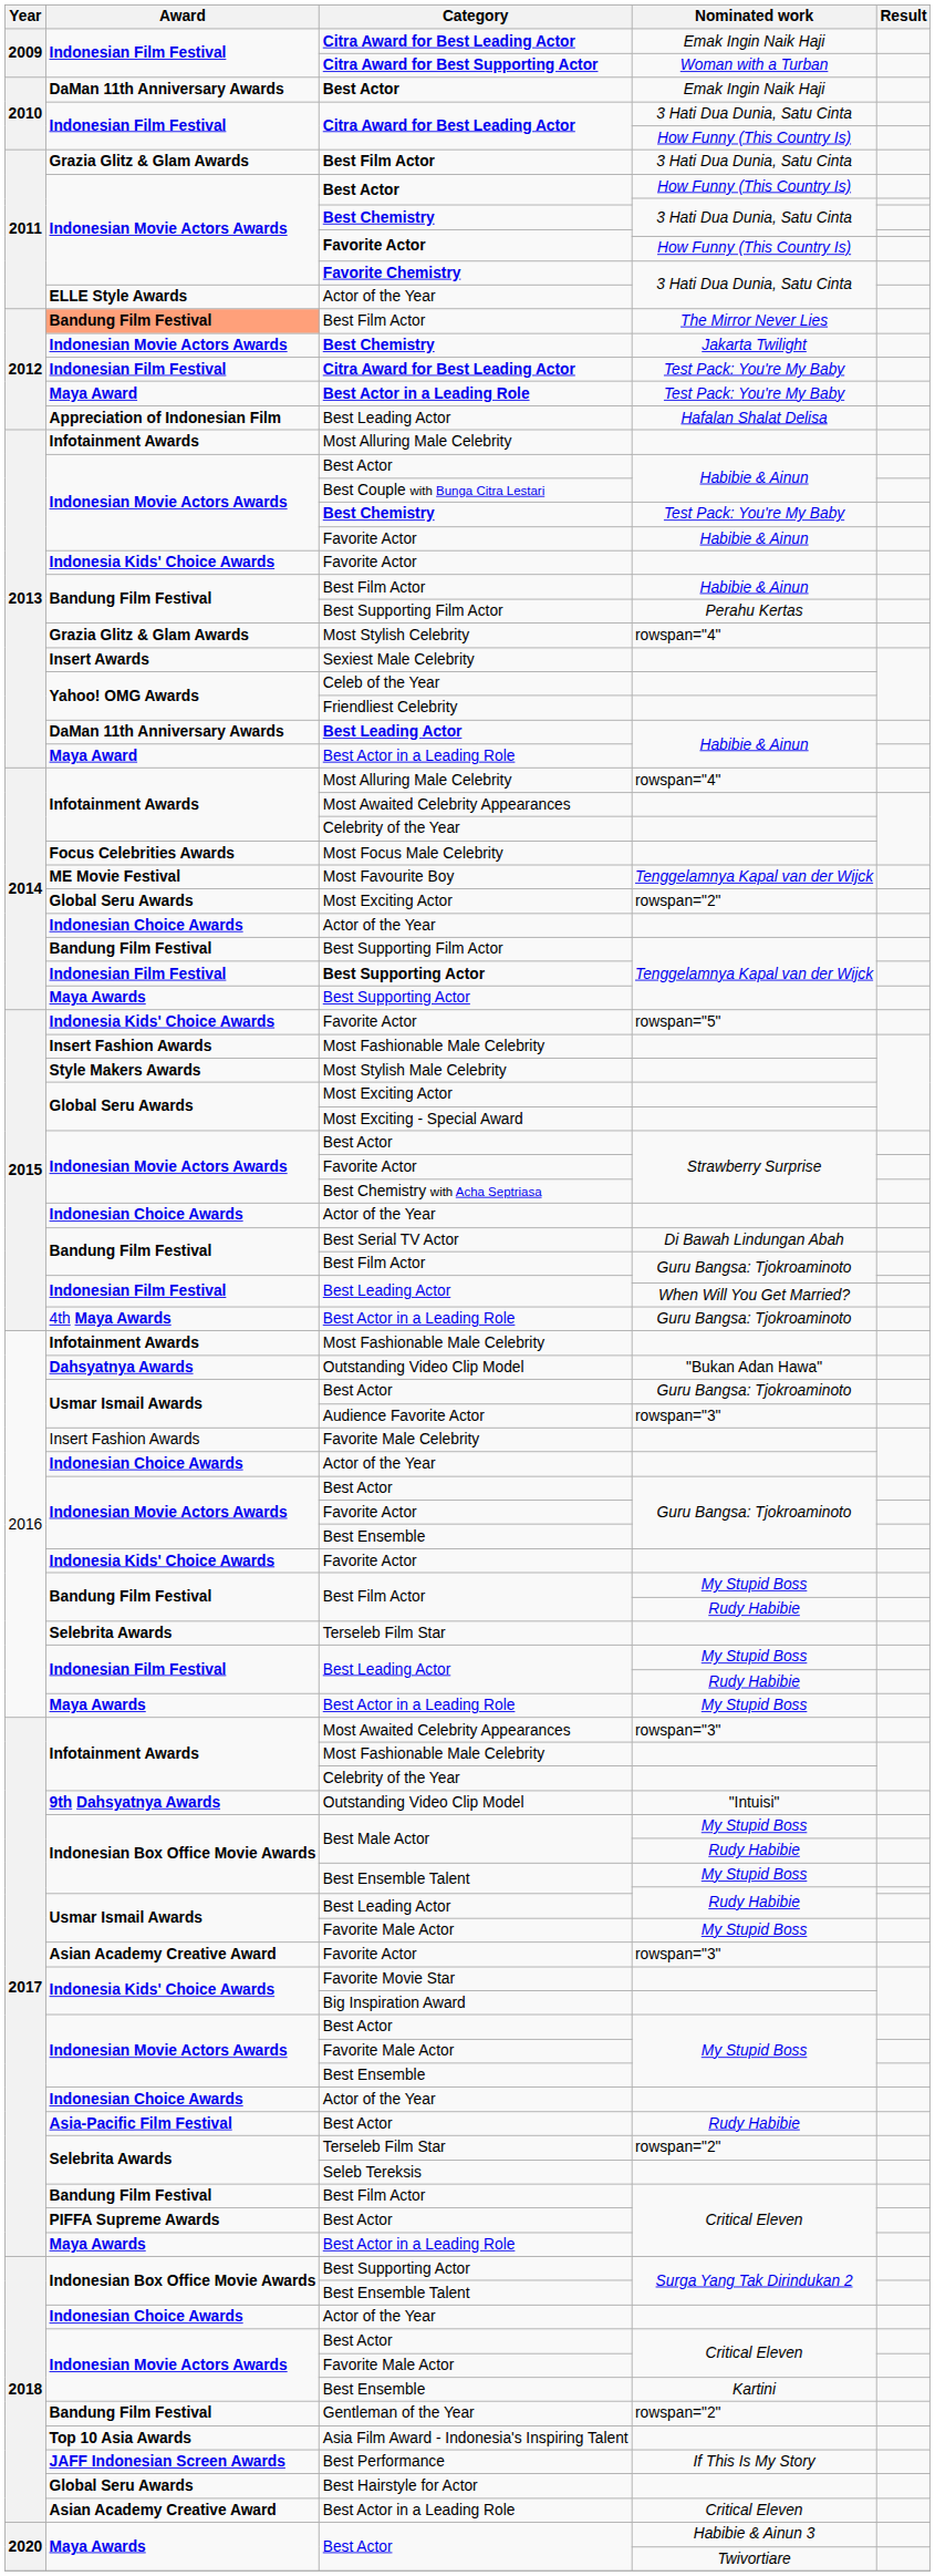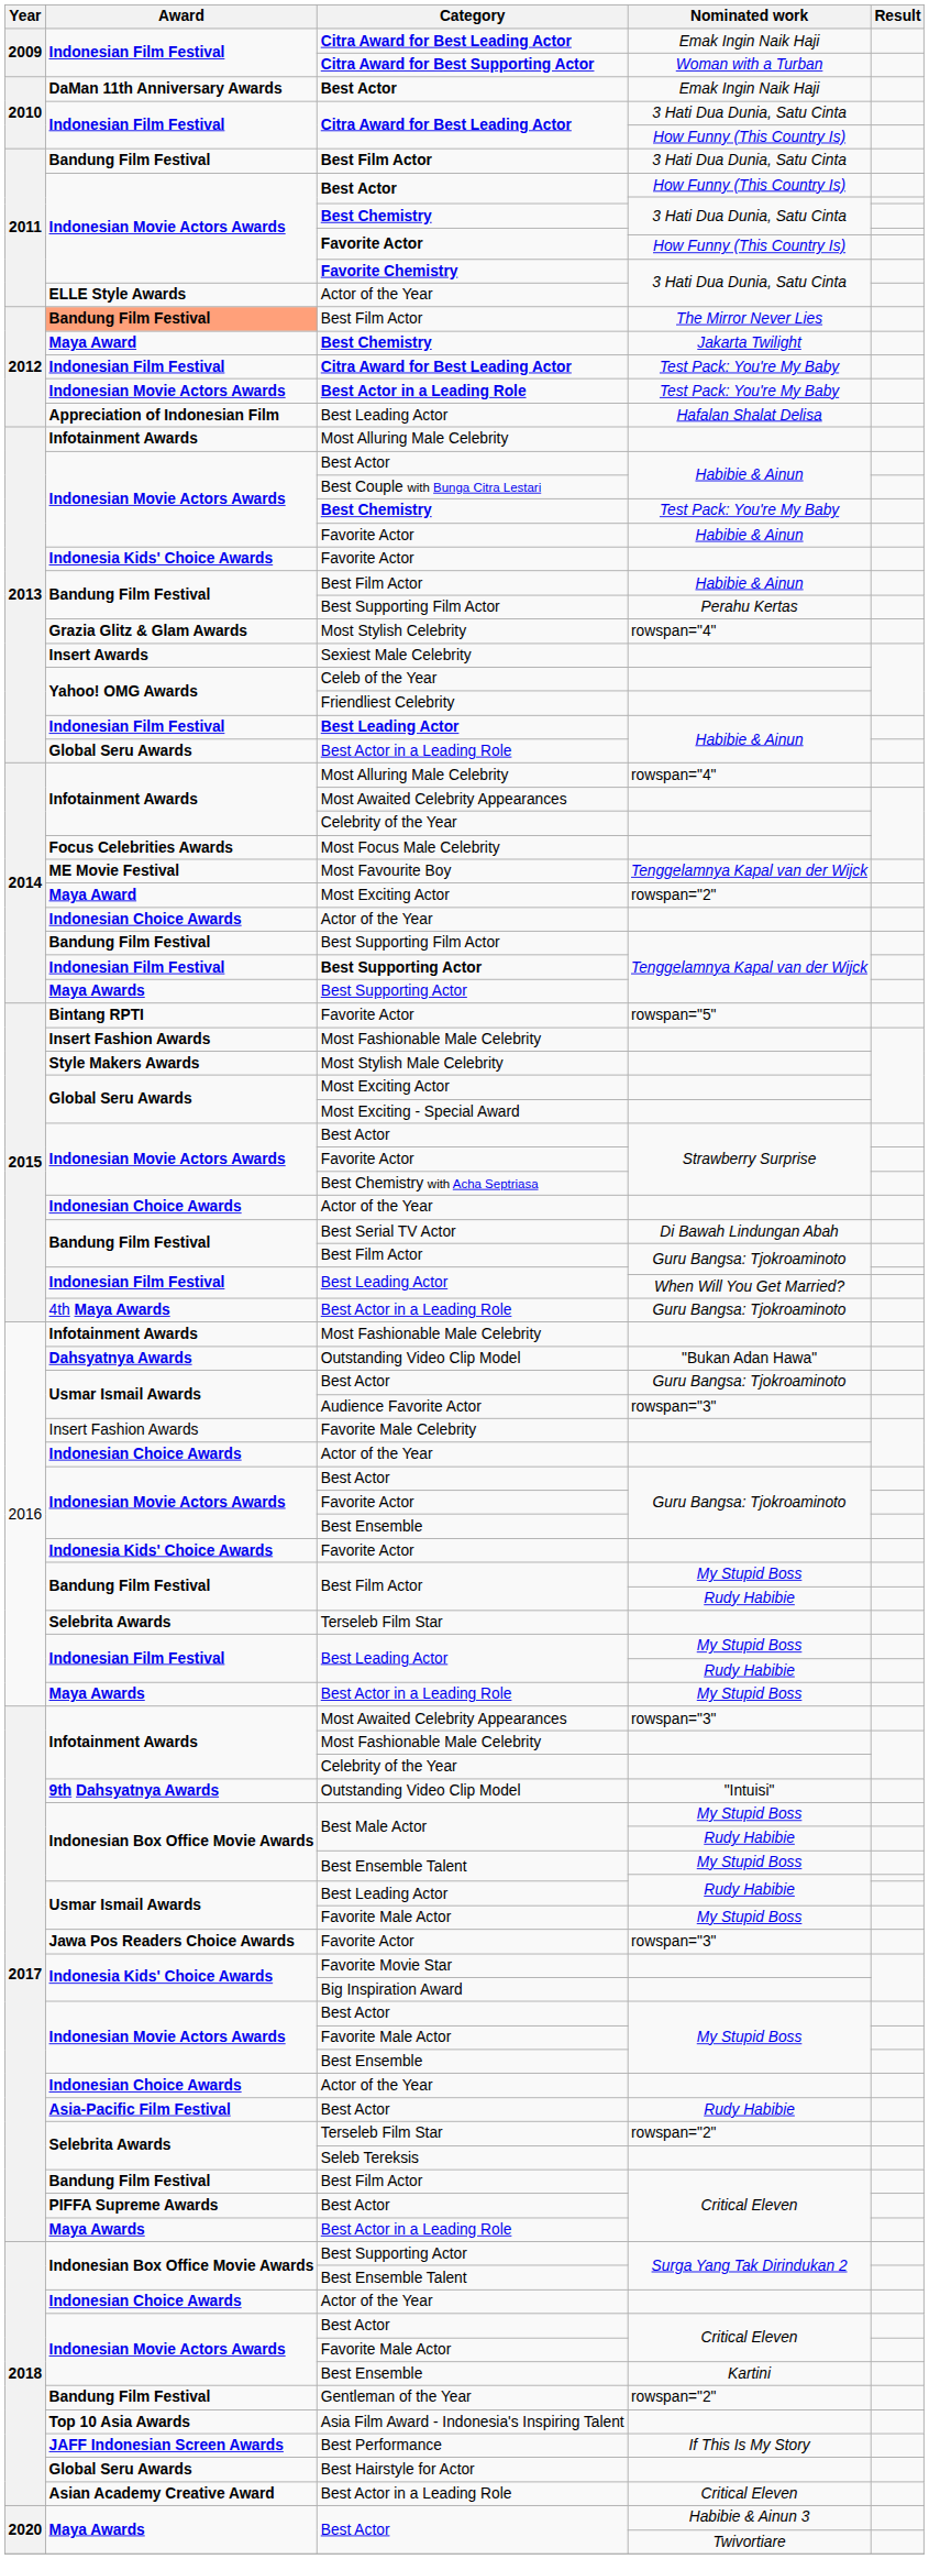Best Film Actor / 3 Hati Dua Dunia, Satu Cinta | Award: Grazia Glitz & Glam Awards -> Bandung Film Festival
Best Chemistry / Jakarta Twilight | Award: Indonesian Movie Actors Awards -> Maya Award
Best Actor in a Leading Role / Test Pack: You're My Baby | Award: Maya Award -> Indonesian Movie Actors Awards
Best Leading Actor / Habibie & Ainun | Award: DaMan 11th Anniversary Awards -> Indonesian Film Festival
Best Actor in a Leading Role / Habibie & Ainun | Award: Maya Award -> Global Seru Awards
Most Exciting Actor / rowspan="2" | Award: Global Seru Awards -> Maya Award
Favorite Actor / rowspan="5" | Award: Indonesia Kids' Choice Awards -> Bintang RPTI
Favorite Actor / rowspan="3" | Award: Asian Academy Creative Award -> Jawa Pos Readers Choice Awards
